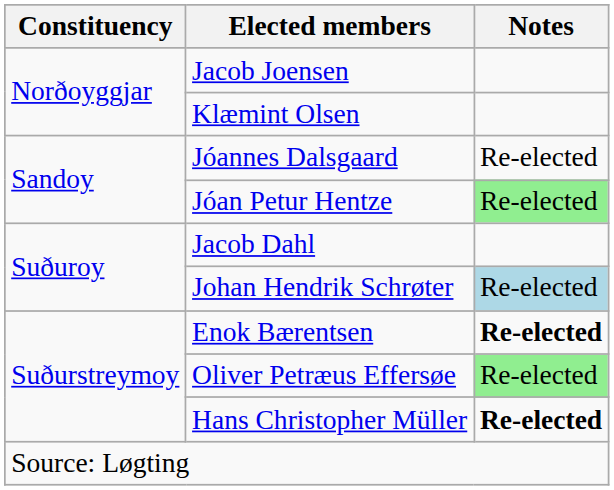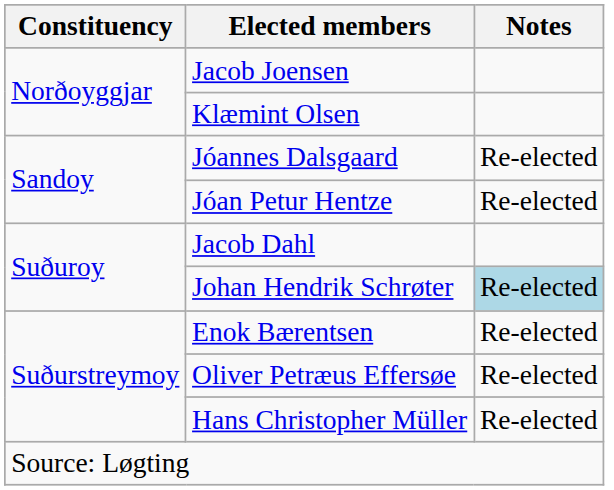Jóan Petur Hentze | Notes: lightgreen background -> no background
Enok Bærentsen | Notes: bold -> normal
Oliver Petræus Effersøe | Notes: lightgreen background -> no background
Hans Christopher Müller | Notes: bold -> normal
